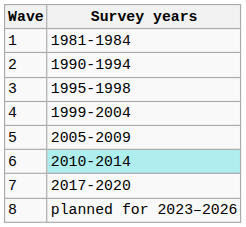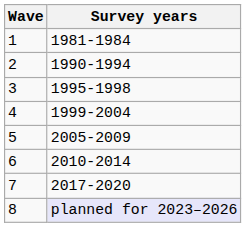6 | Survey years: paleturquoise background -> no background
8 | Survey years: no background -> lavender background
